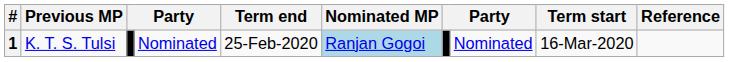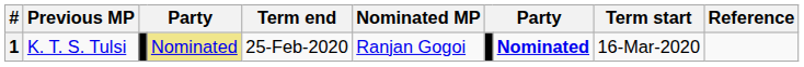1 | column 4: no background -> khaki background
1 | Nominated MP: lightblue background -> no background
1 | column 8: normal -> bold
